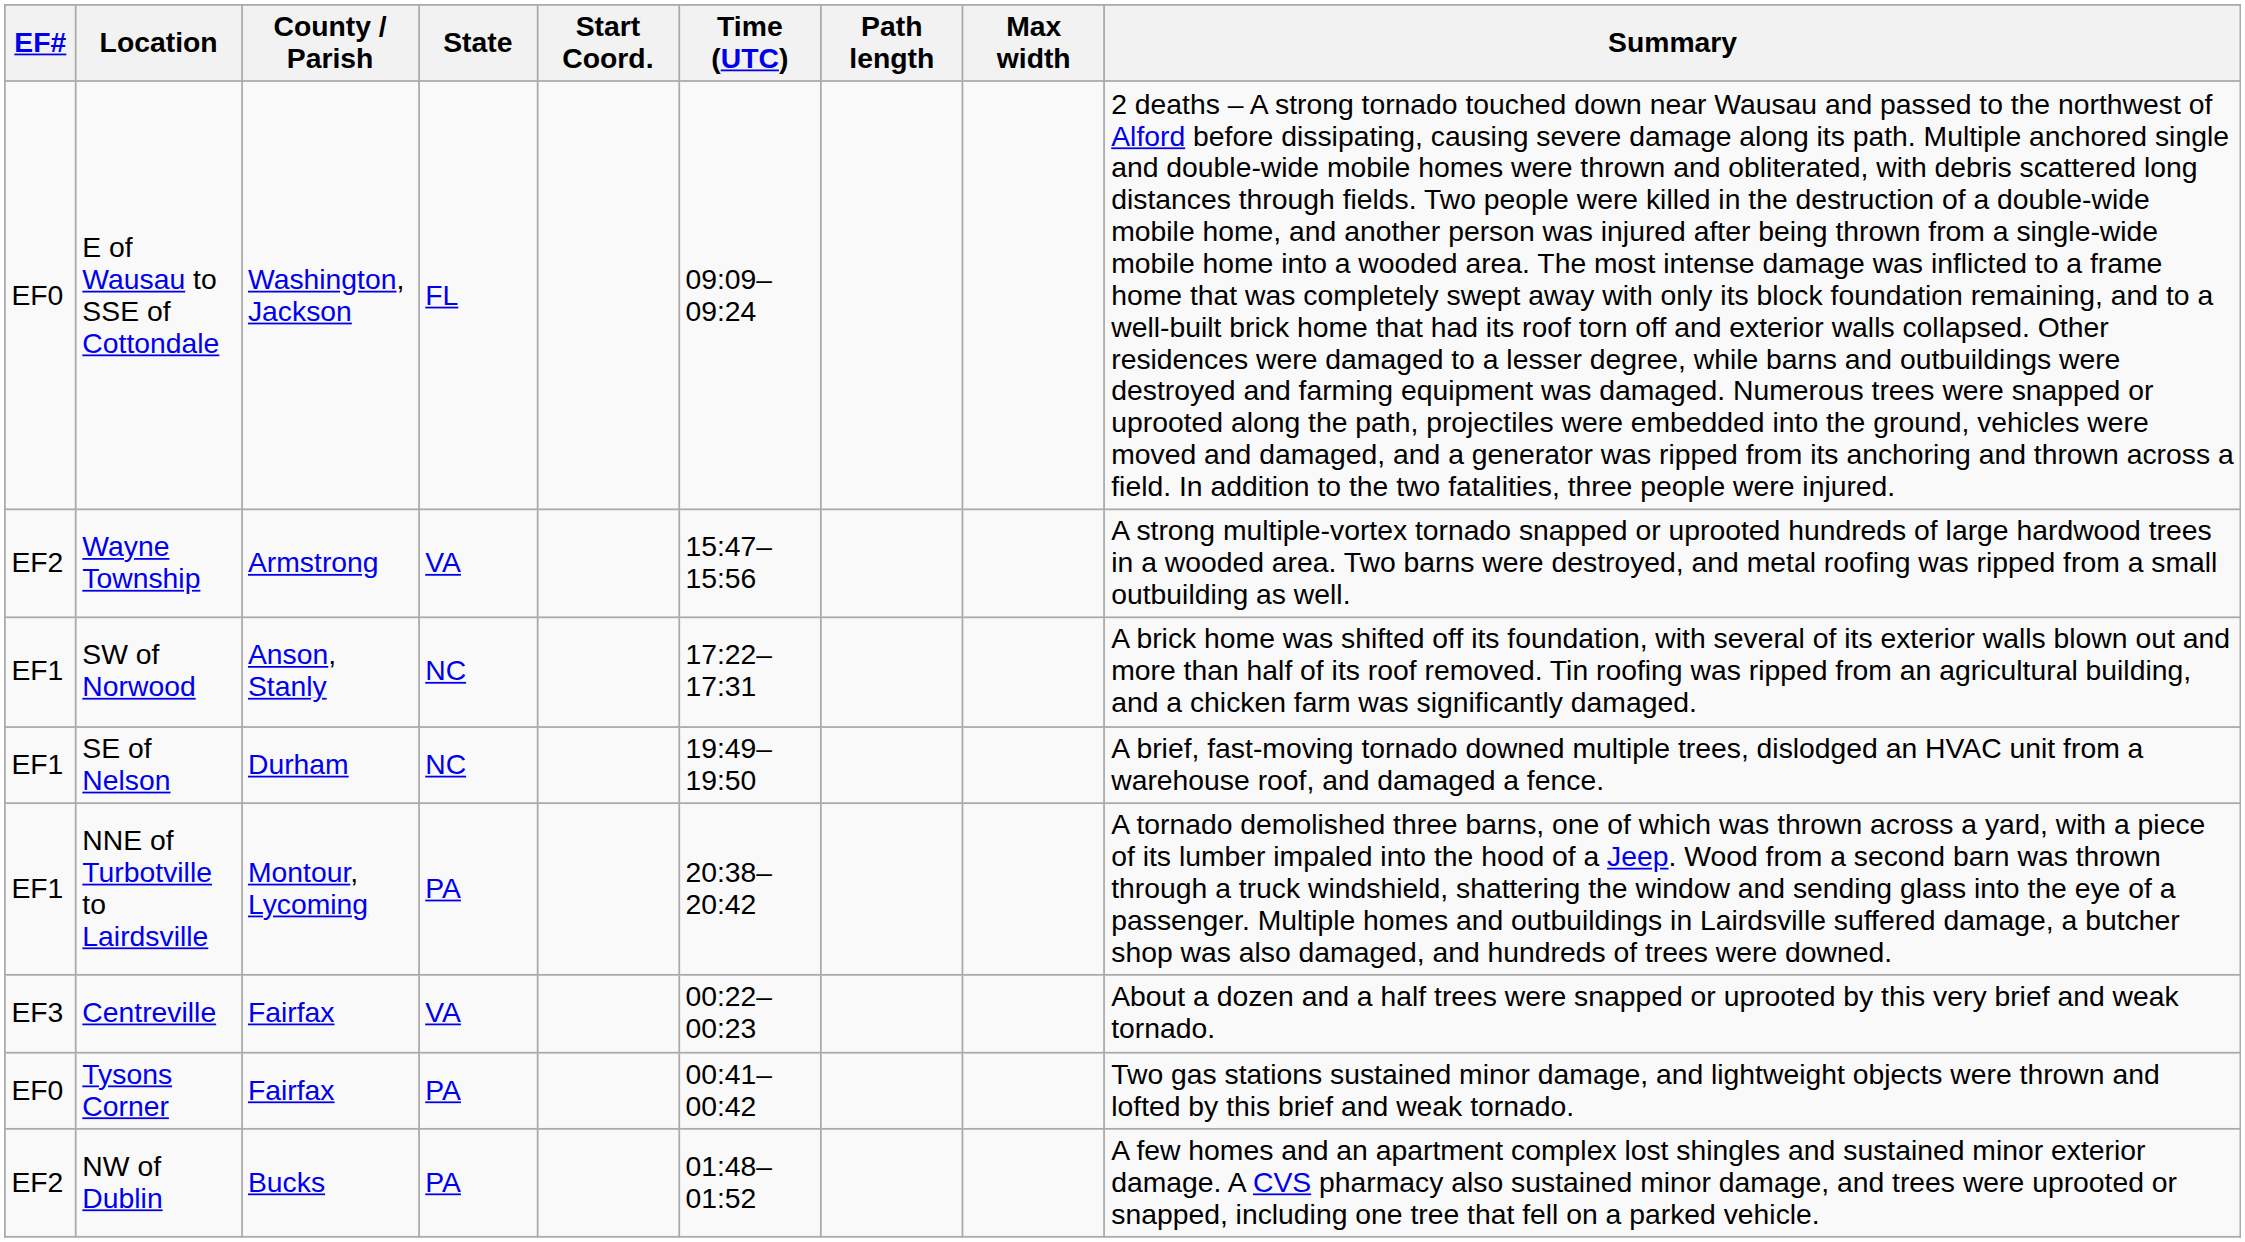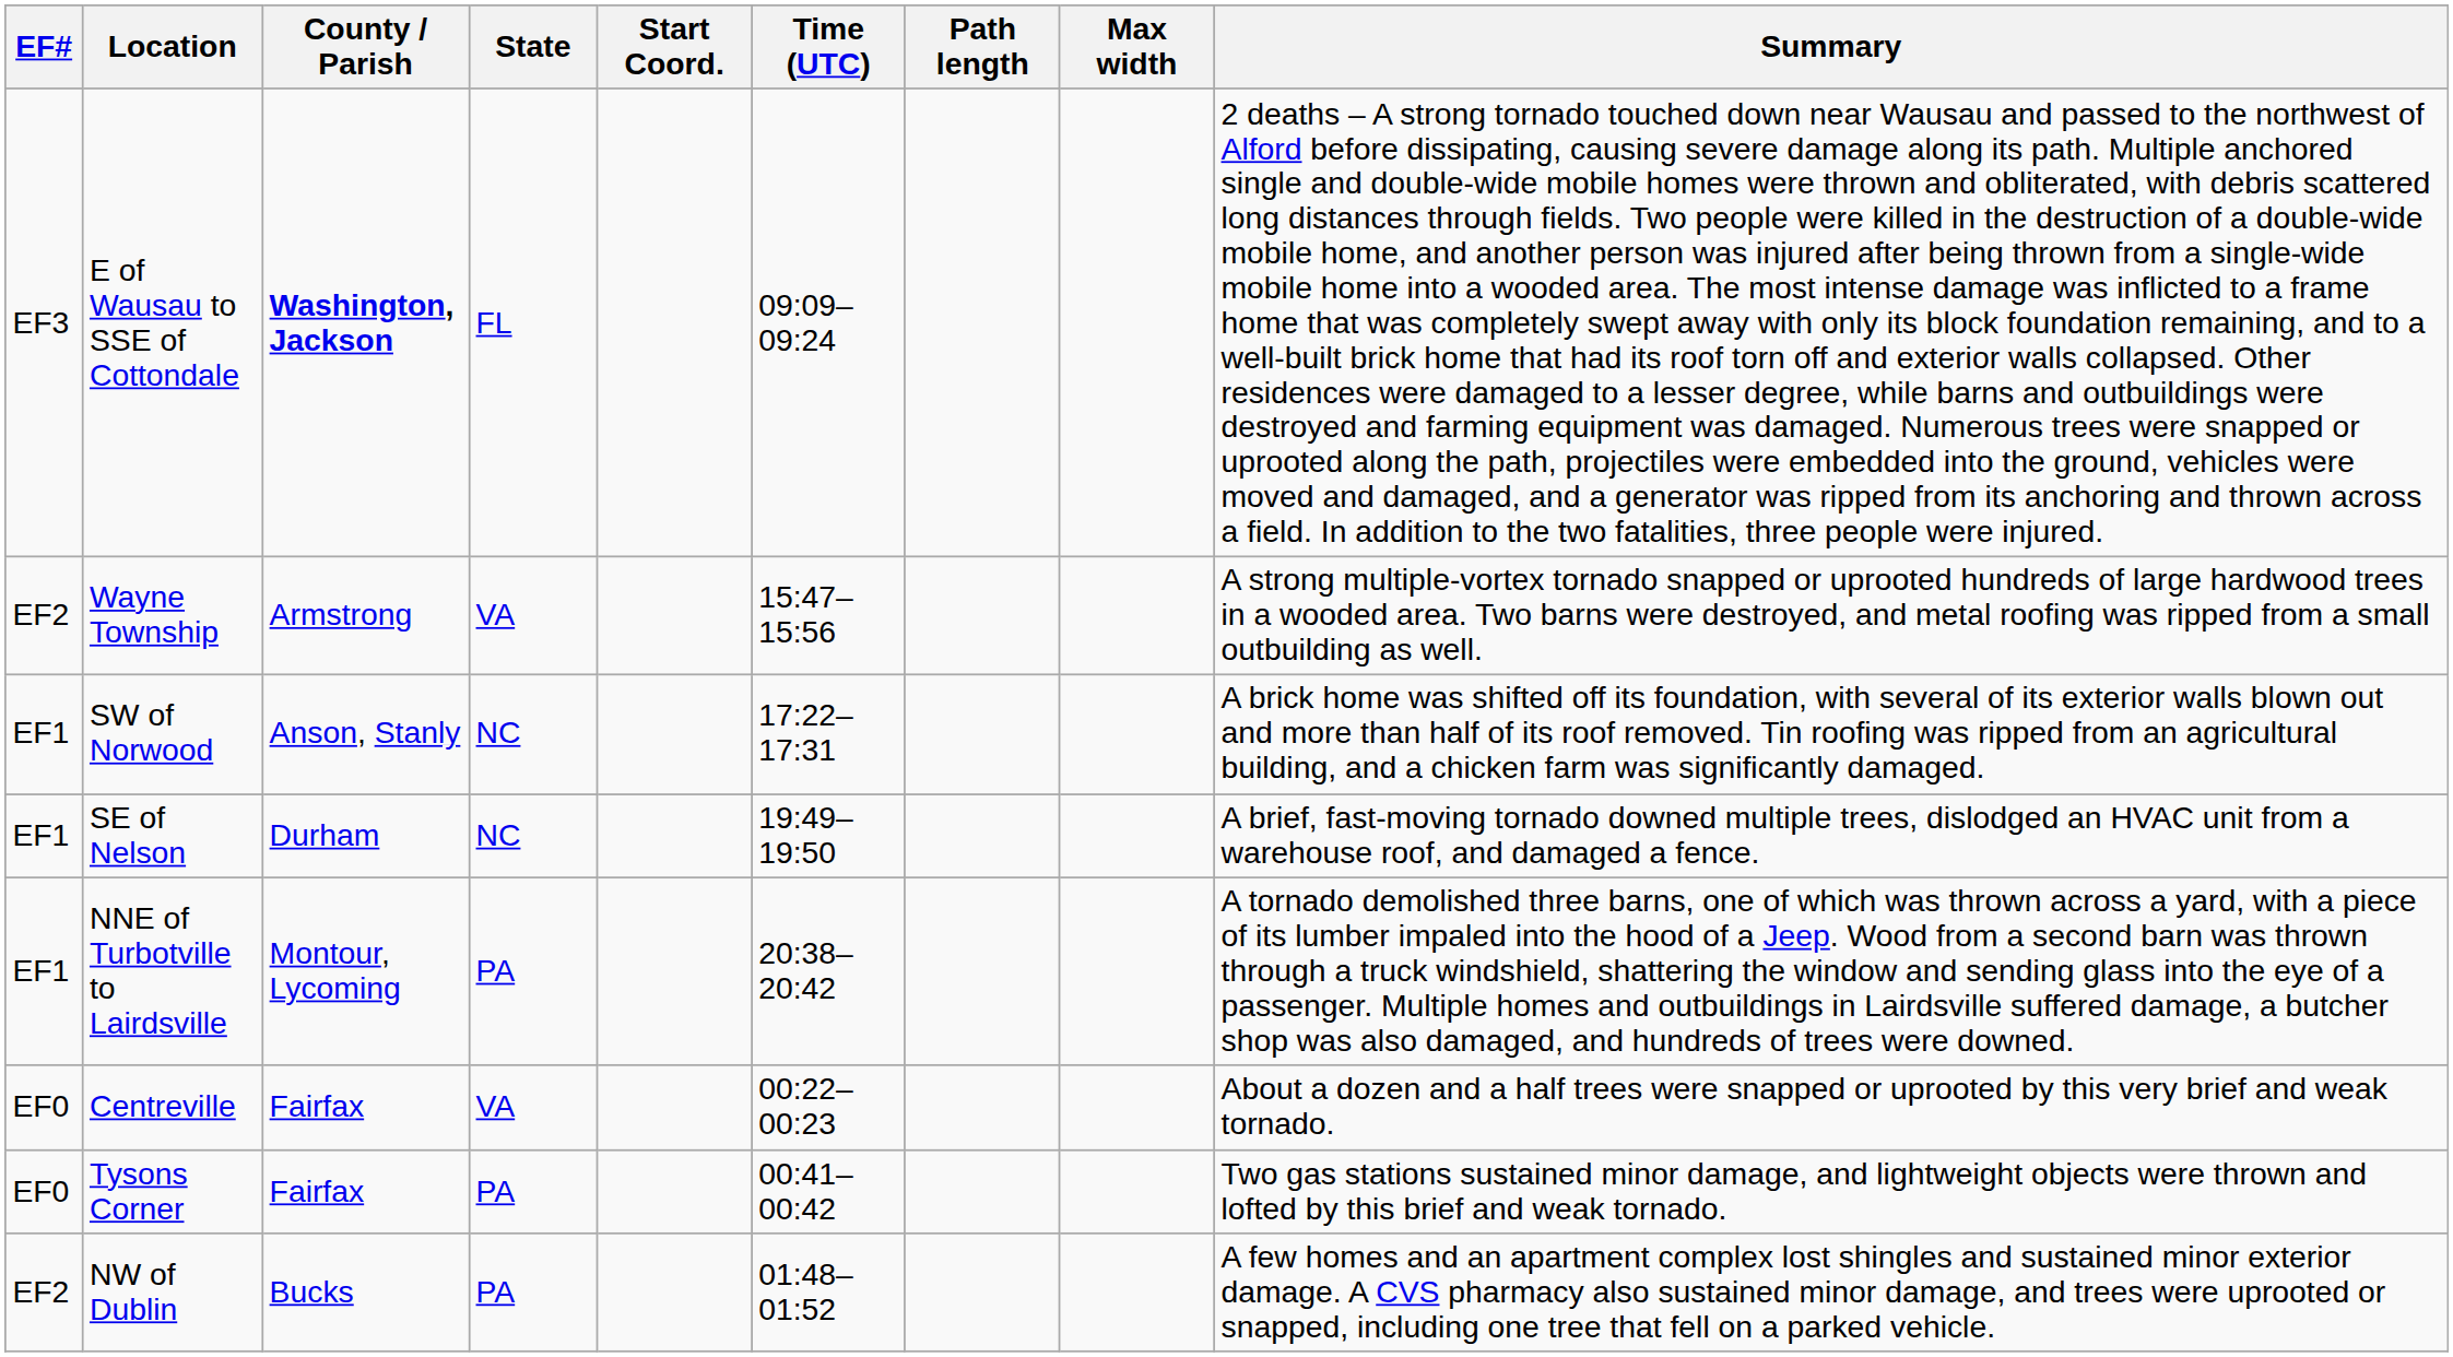E of Wausau to SSE of Cottondale | EF#: EF0 -> EF3
E of Wausau to SSE of Cottondale | County / Parish: normal -> bold
Centreville | EF#: EF3 -> EF0
